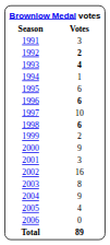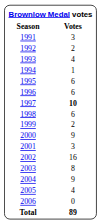1992 | Votes: bold -> normal
1993 | Votes: bold -> normal
1996 | Votes: bold -> normal
1997 | Votes: normal -> bold
1998 | Votes: bold -> normal
